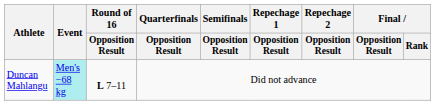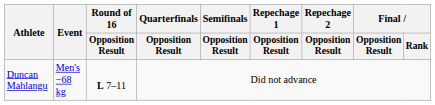Duncan Mahlangu | Event: paleturquoise background -> no background
